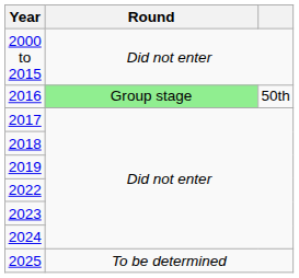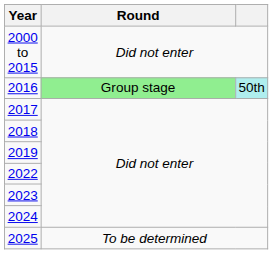2016 | column 3: no background -> paleturquoise background
